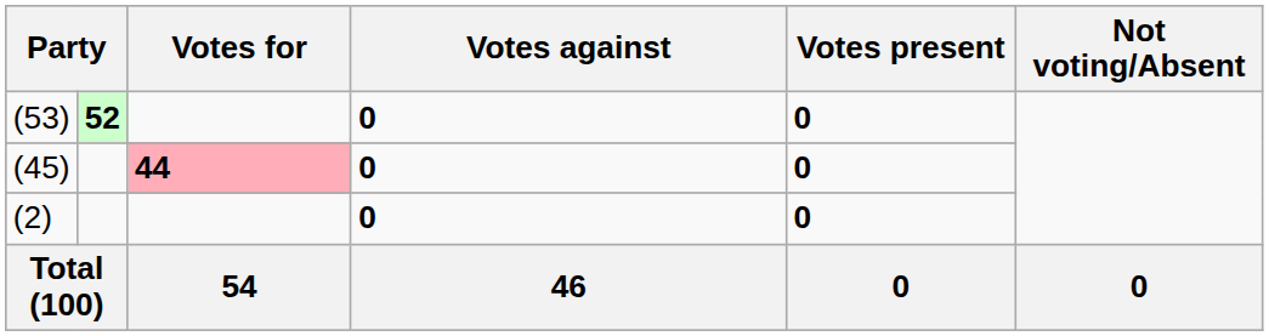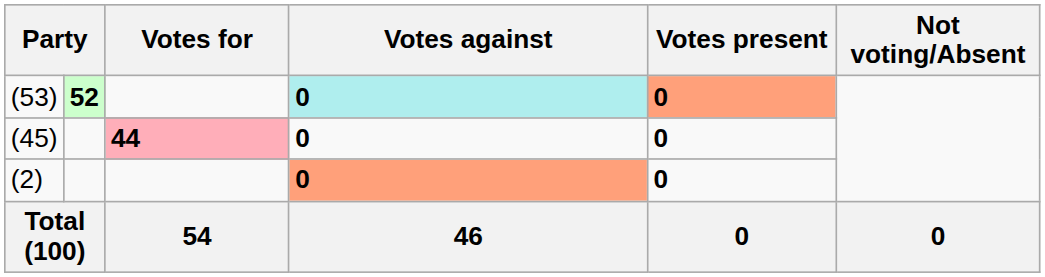(53) | Votes against: no background -> paleturquoise background
(53) | Votes present: no background -> lightsalmon background
(2) | Votes against: no background -> lightsalmon background
